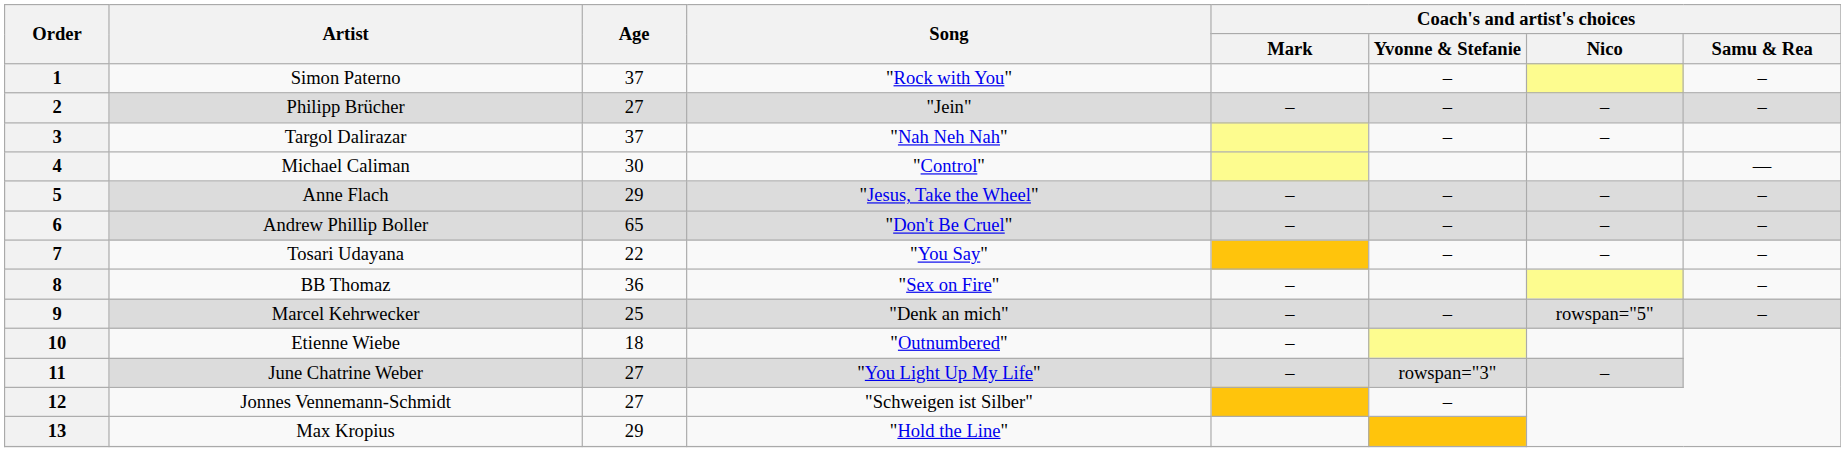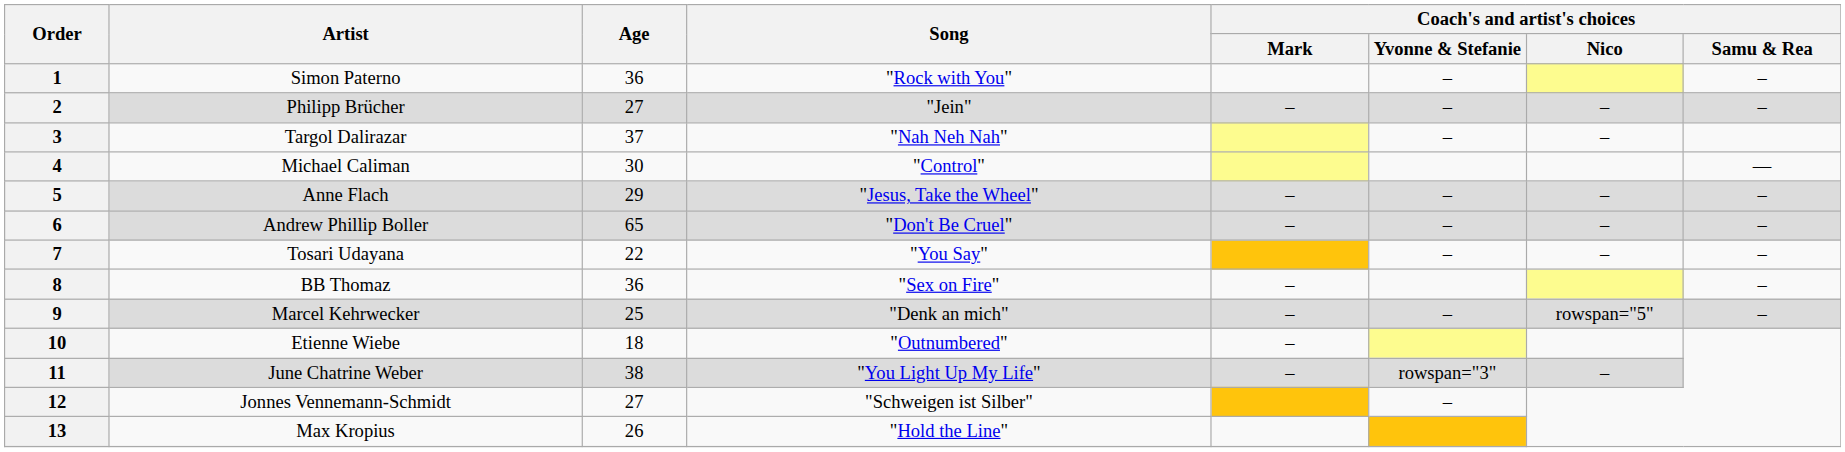1 | Age: 37 -> 36
11 | Age: 27 -> 38
13 | Age: 29 -> 26
